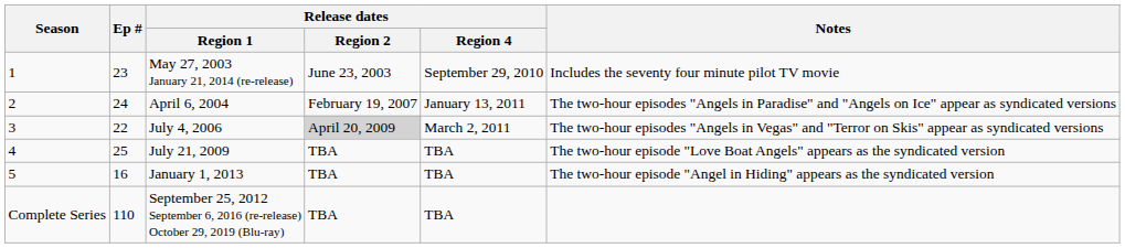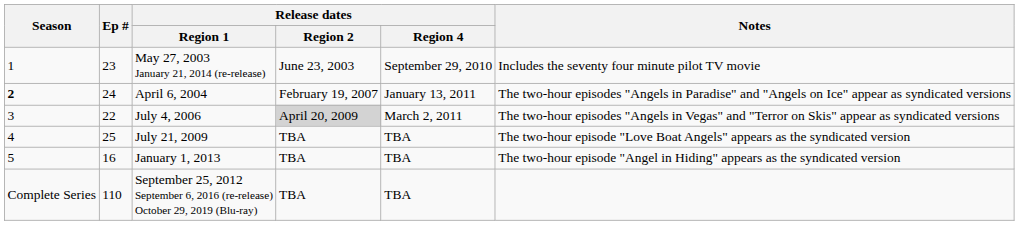April 6, 2004 | Season: normal -> bold
